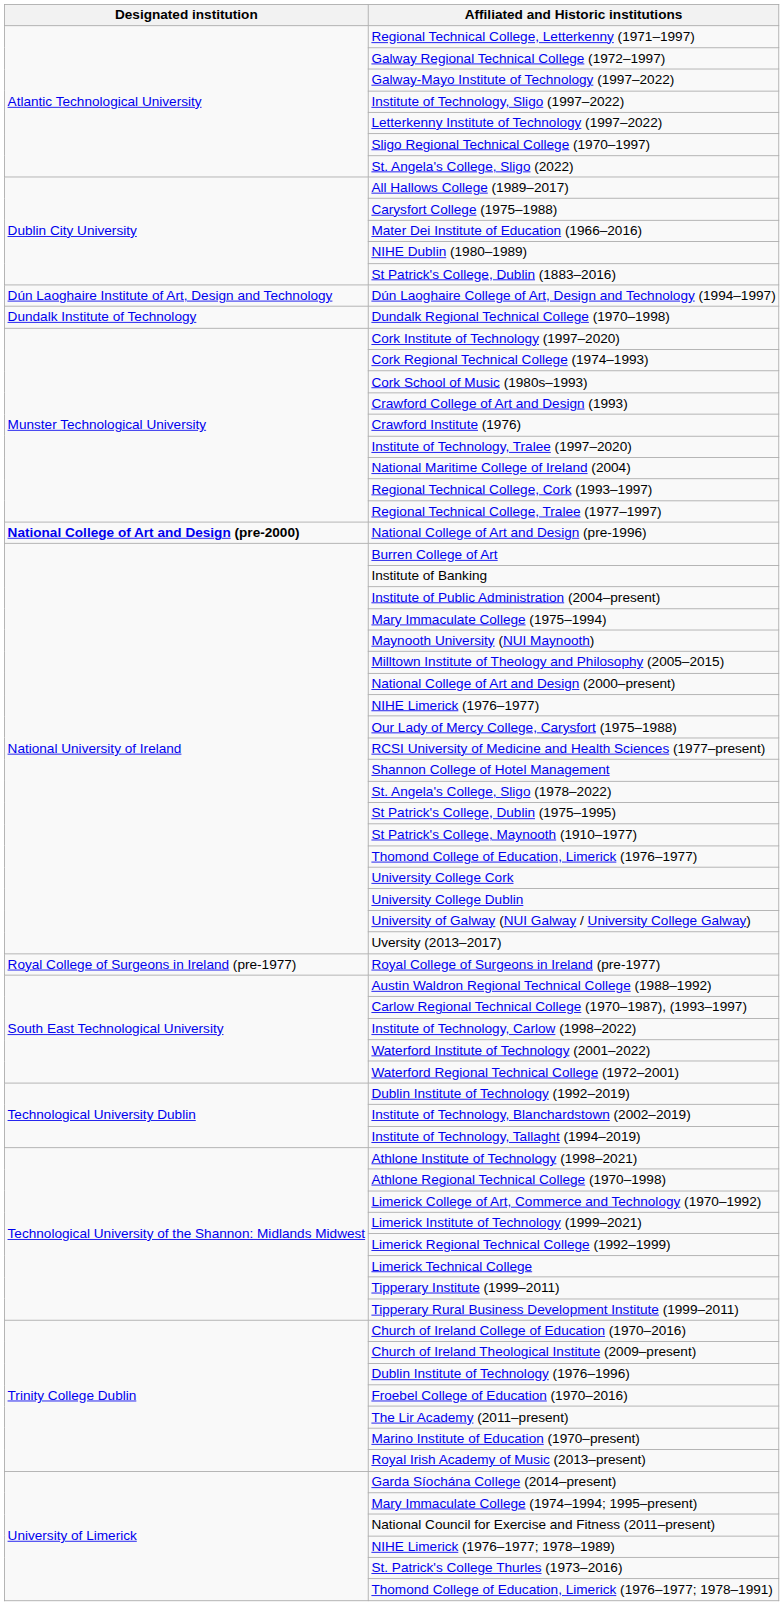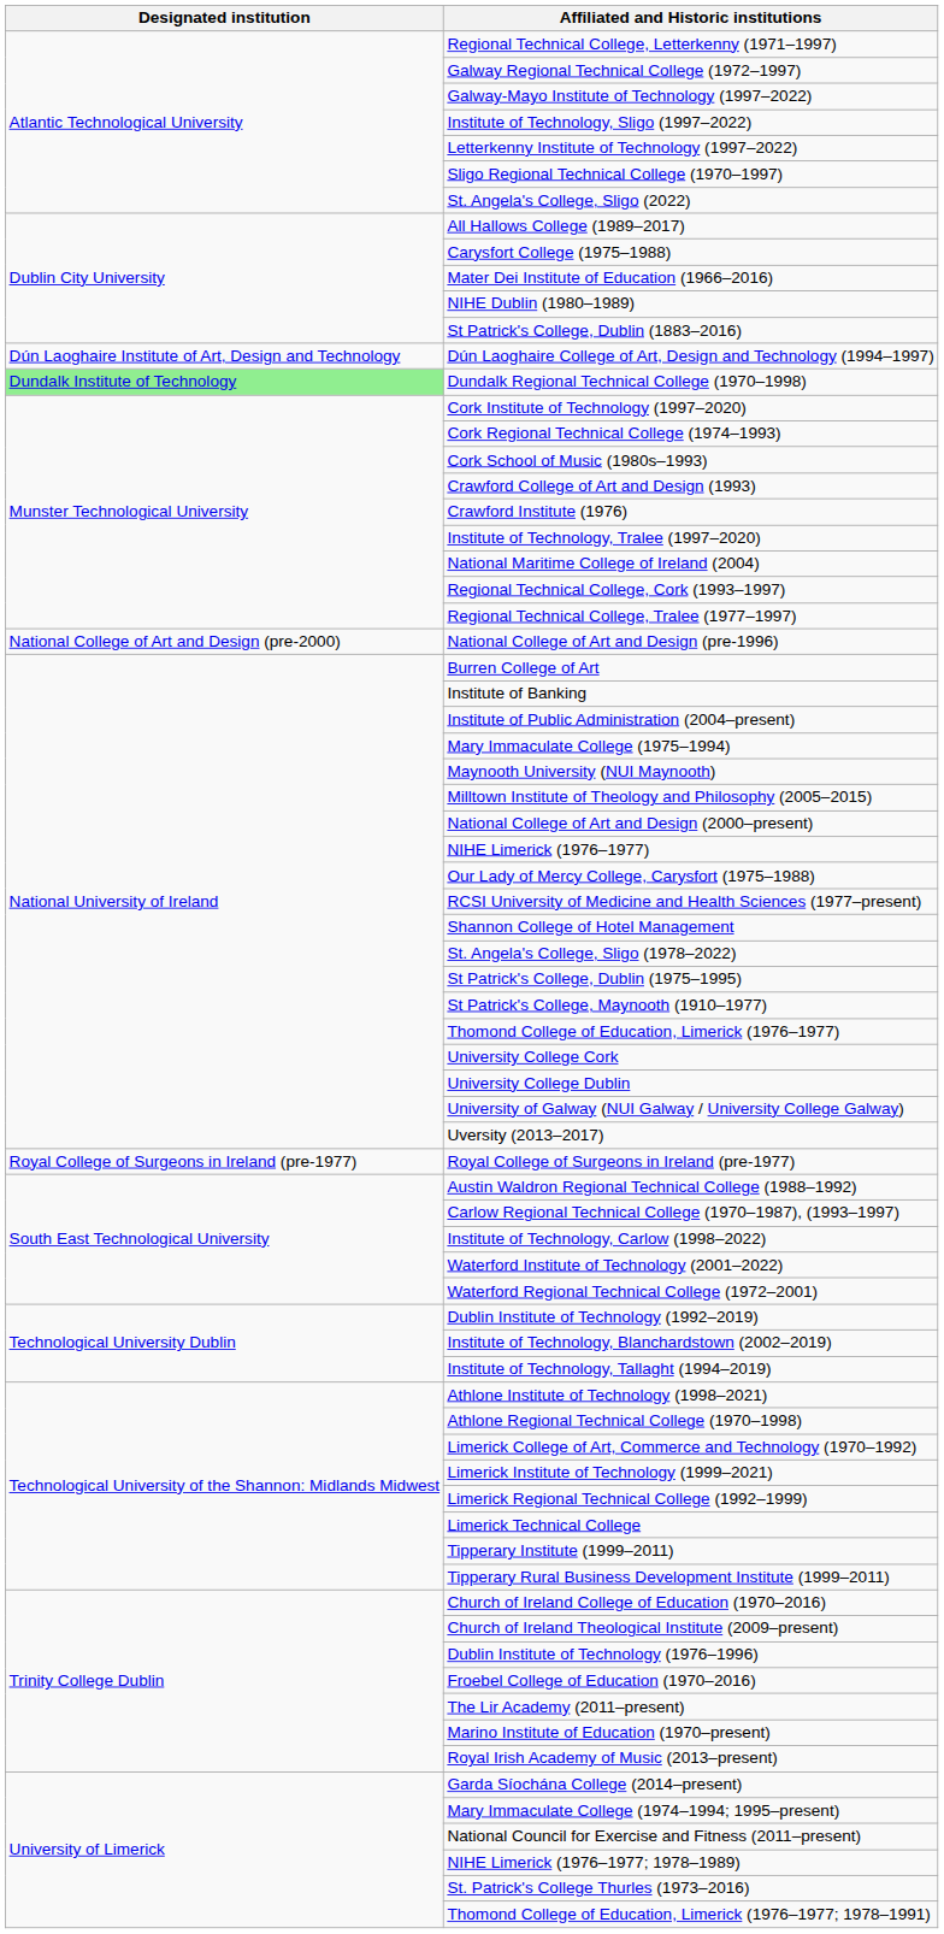Dundalk Regional Technical College (1970–1998) | Designated institution: no background -> lightgreen background
National College of Art and Design (pre-1996) | Designated institution: bold -> normal
